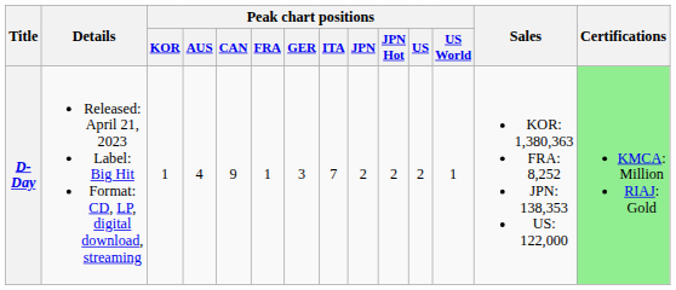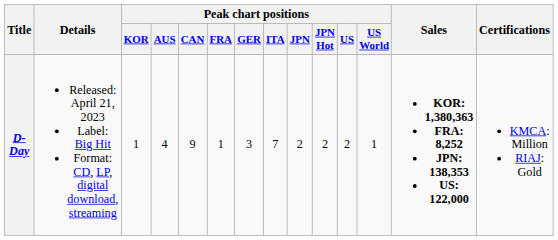D-Day | Sales: normal -> bold
D-Day | Certifications: lightgreen background -> no background
